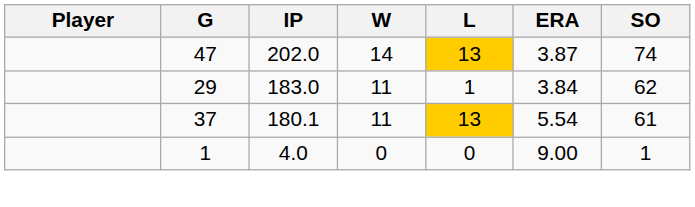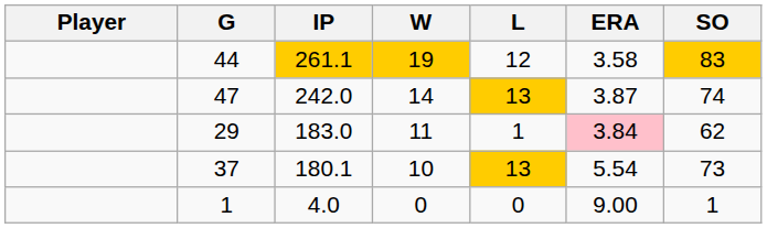+ row: 44 | 261.1 | 19 | 12 | 3.58 | 83
47 | IP: 202.0 -> 242.0
29 | ERA: no background -> pink background
37 | W: 11 -> 10
37 | SO: 61 -> 73
